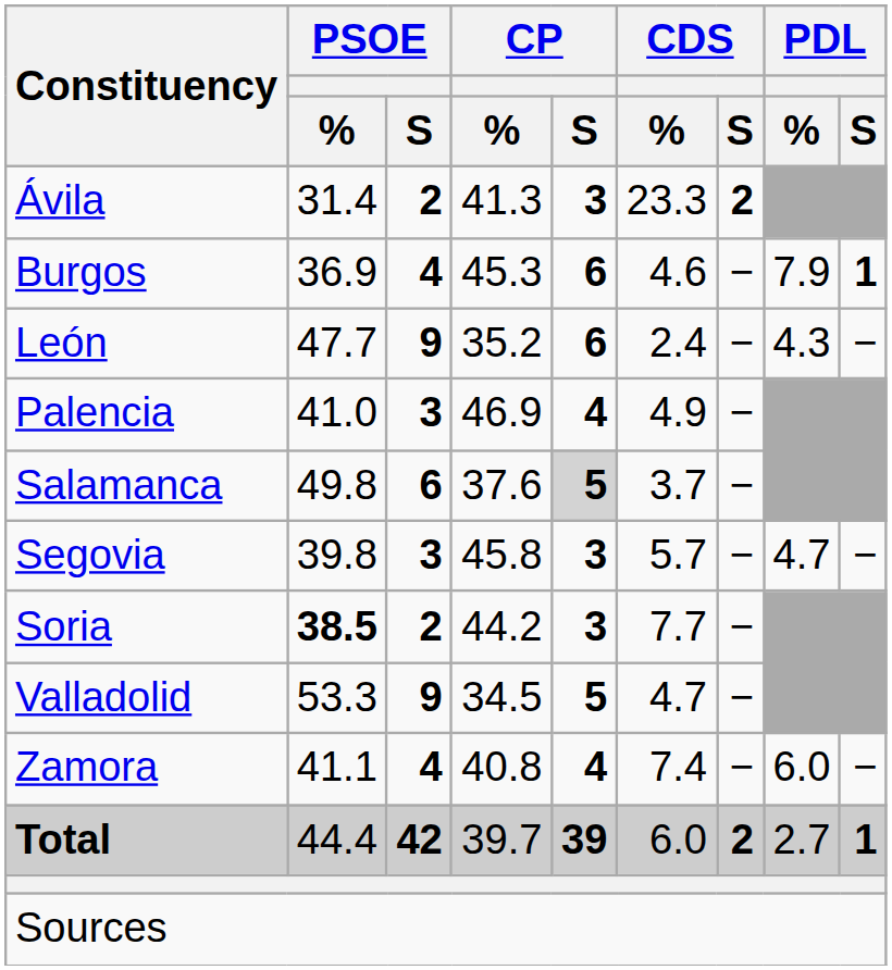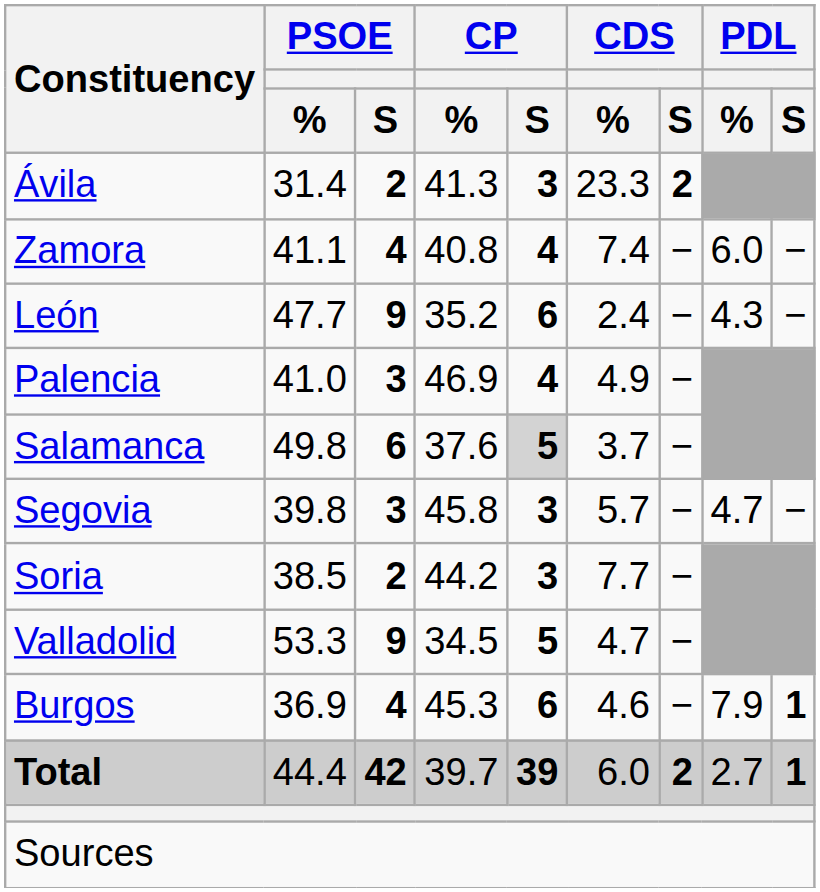rows swapped: Burgos <-> Zamora
Soria | PSOE / %: bold -> normal
